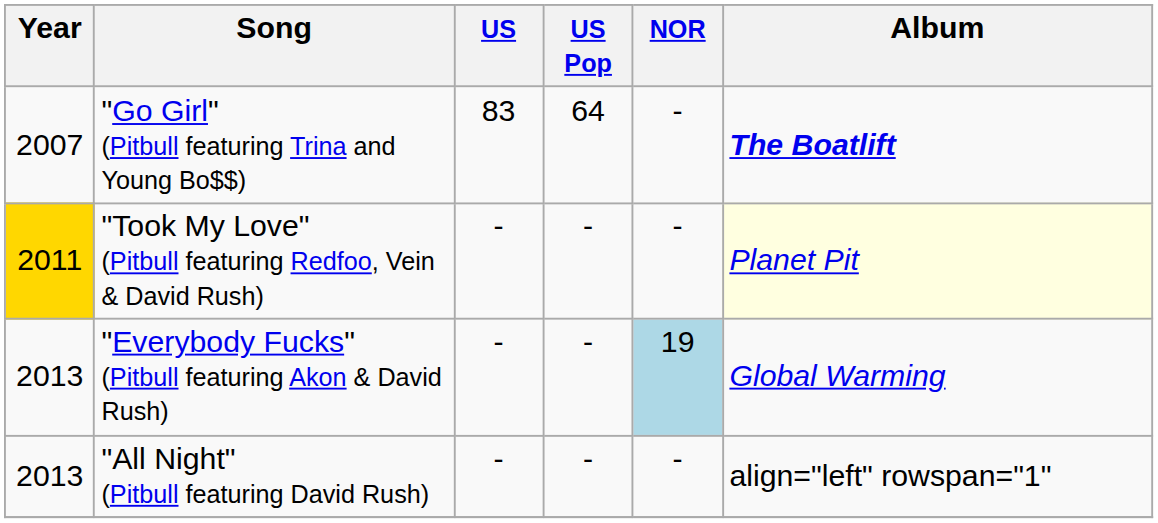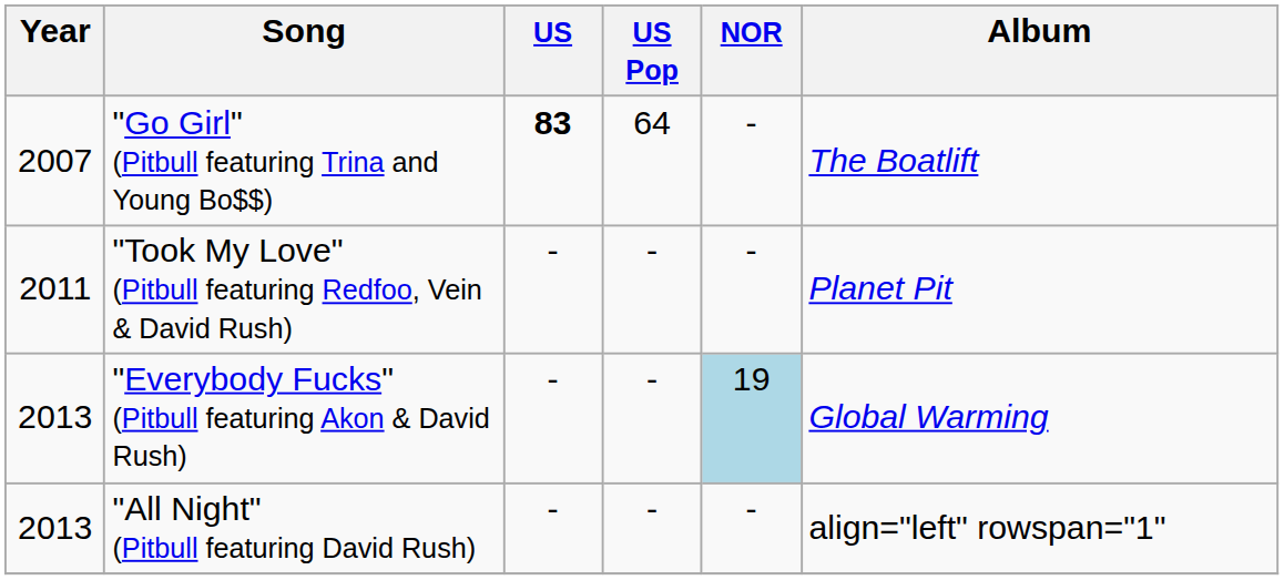"Go Girl" (Pitbull featuring Trina and Young Bo$$) | US: normal -> bold
"Go Girl" (Pitbull featuring Trina and Young Bo$$) | Album: bold -> normal
"Took My Love" (Pitbull featuring Redfoo, Vein & David Rush) | Year: gold background -> no background
"Took My Love" (Pitbull featuring Redfoo, Vein & David Rush) | Album: lightyellow background -> no background
